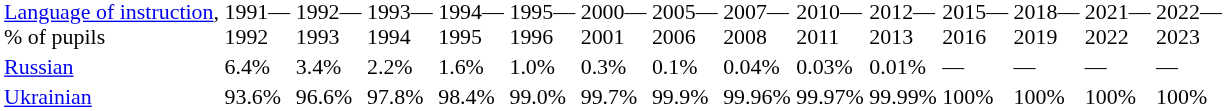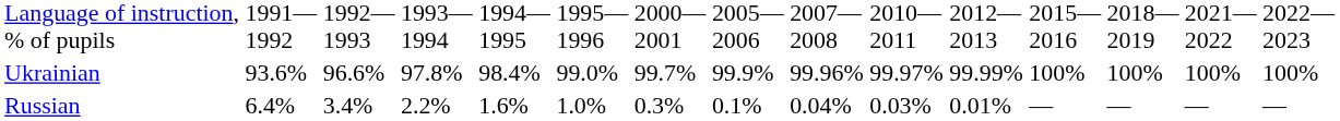rows swapped: Ukrainian <-> Russian
